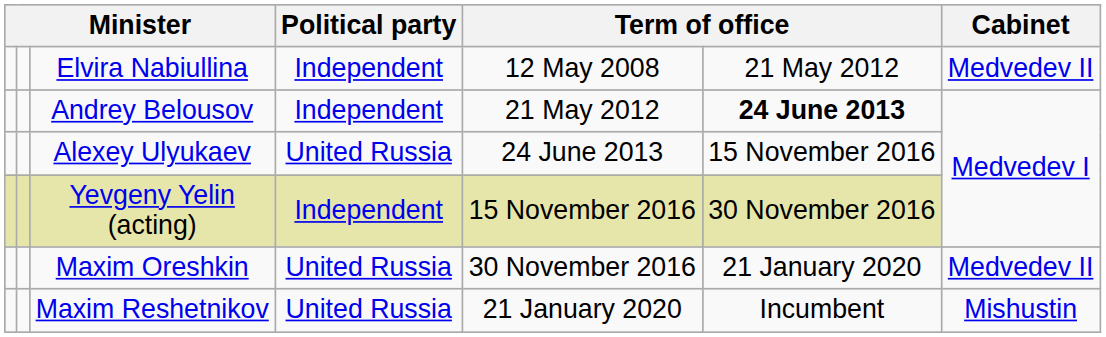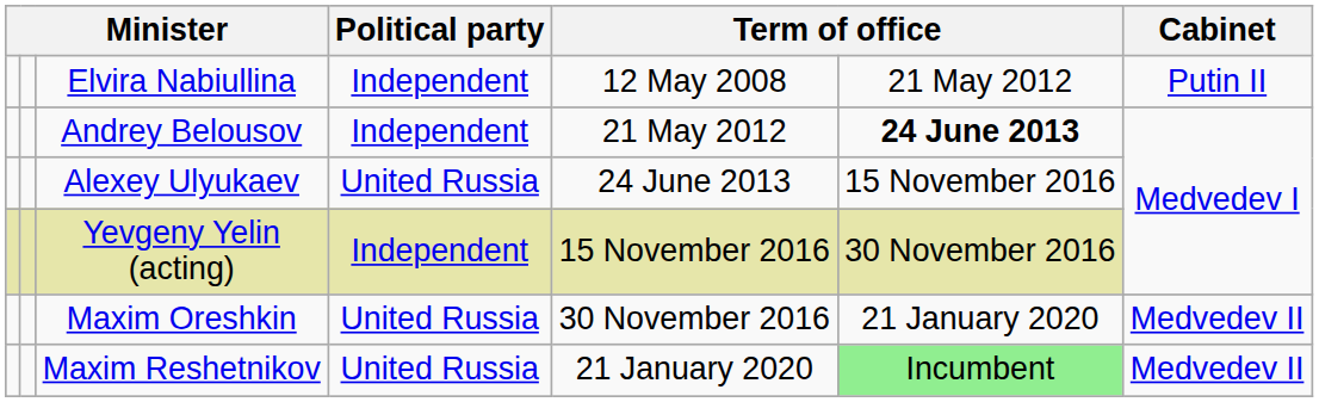Elvira Nabiullina | column 7: Medvedev II -> Putin II
Maxim Reshetnikov | column 6: no background -> lightgreen background
Maxim Reshetnikov | column 7: Mishustin -> Medvedev II
